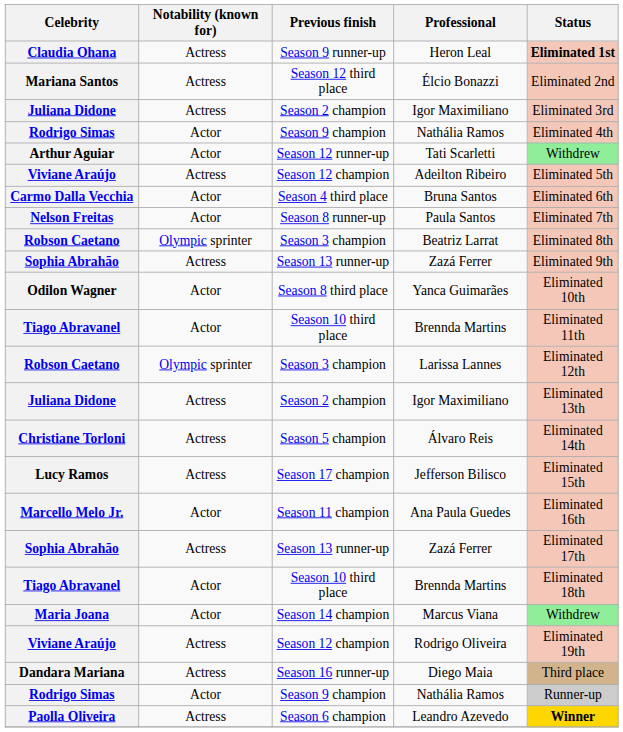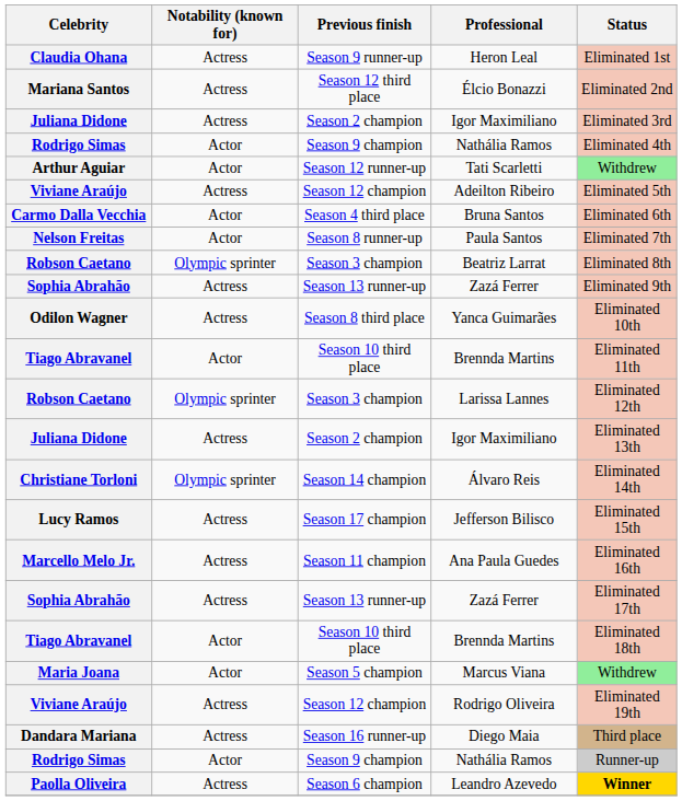Heron Leal | Status: bold -> normal
Yanca Guimarães | Notability (known for): Actor -> Actress
Álvaro Reis | Notability (known for): Actress -> Olympic sprinter
Álvaro Reis | Previous finish: Season 5 champion -> Season 14 champion
Ana Paula Guedes | Notability (known for): Actor -> Actress
Marcus Viana | Previous finish: Season 14 champion -> Season 5 champion
